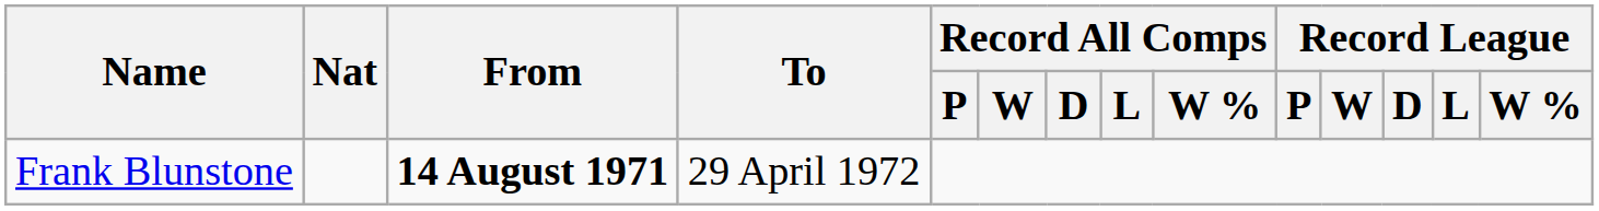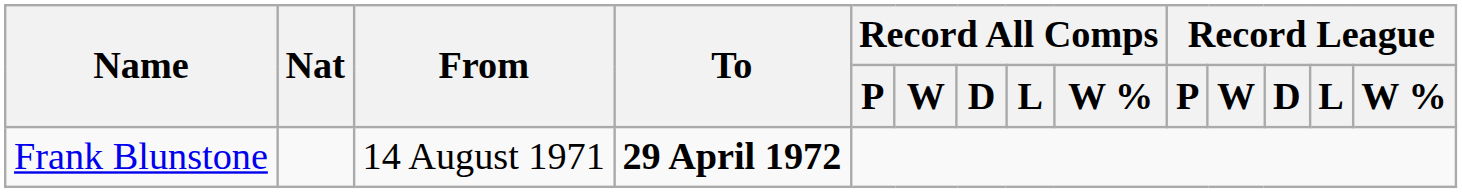Frank Blunstone | From: bold -> normal
Frank Blunstone | To: normal -> bold
